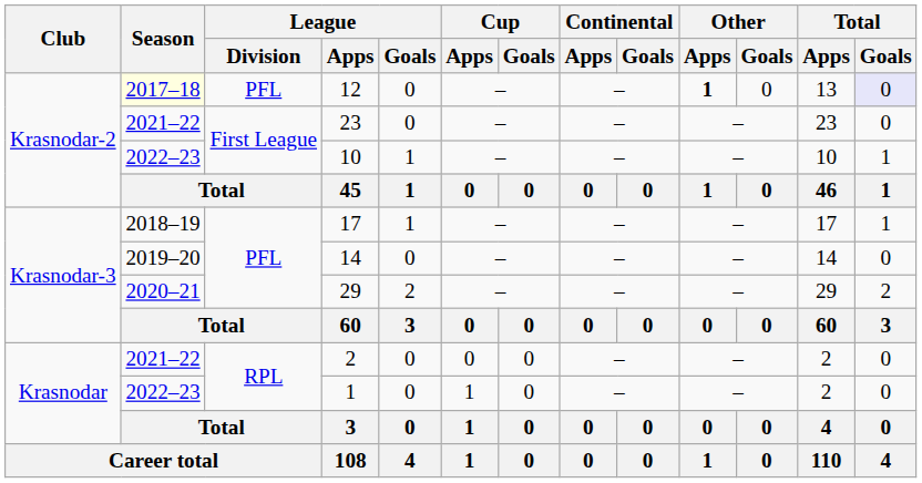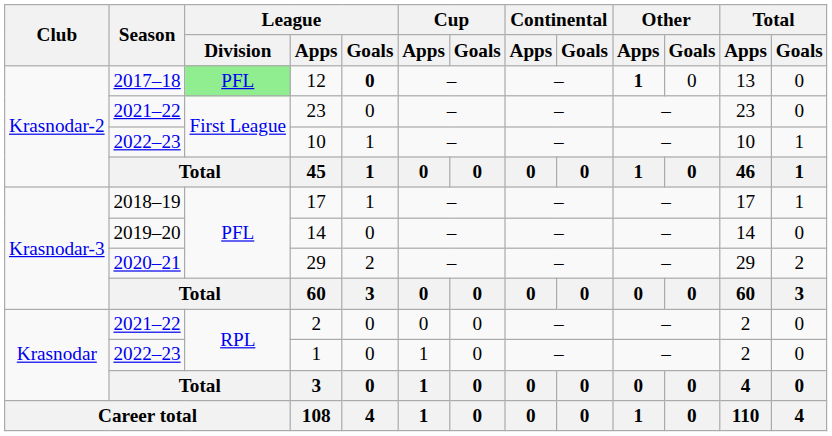12 | Season: lightyellow background -> no background
12 | League / Division: no background -> lightgreen background
12 | League / Goals: normal -> bold
12 | Total / Goals: lavender background -> no background
